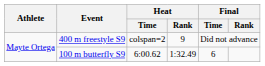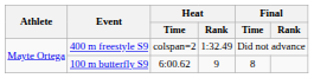400 m freestyle S9 | Heat / Rank: 9 -> 1:32.49
100 m butterfly S9 | Heat / Rank: 1:32.49 -> 9
100 m butterfly S9 | Final / Time: 6 -> 8
